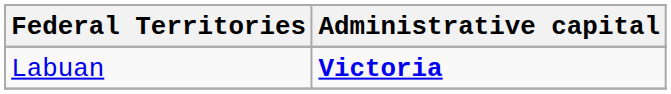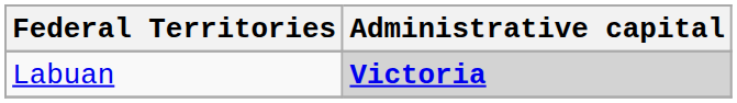Labuan | Administrative capital: no background -> lightgrey background
